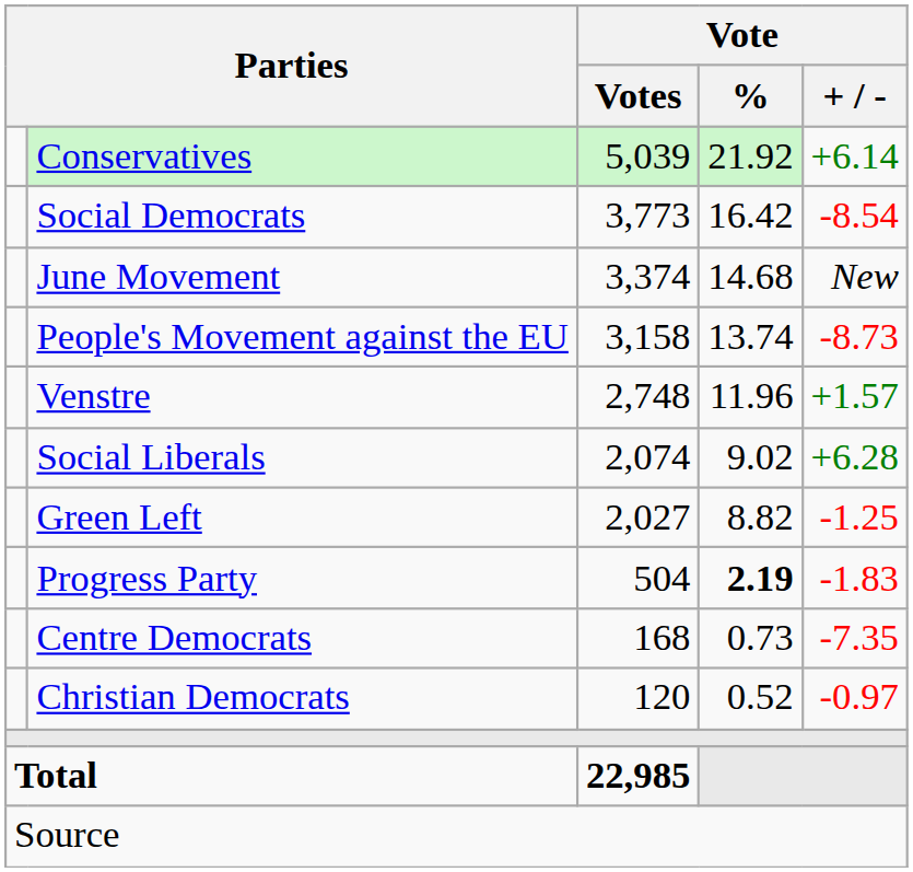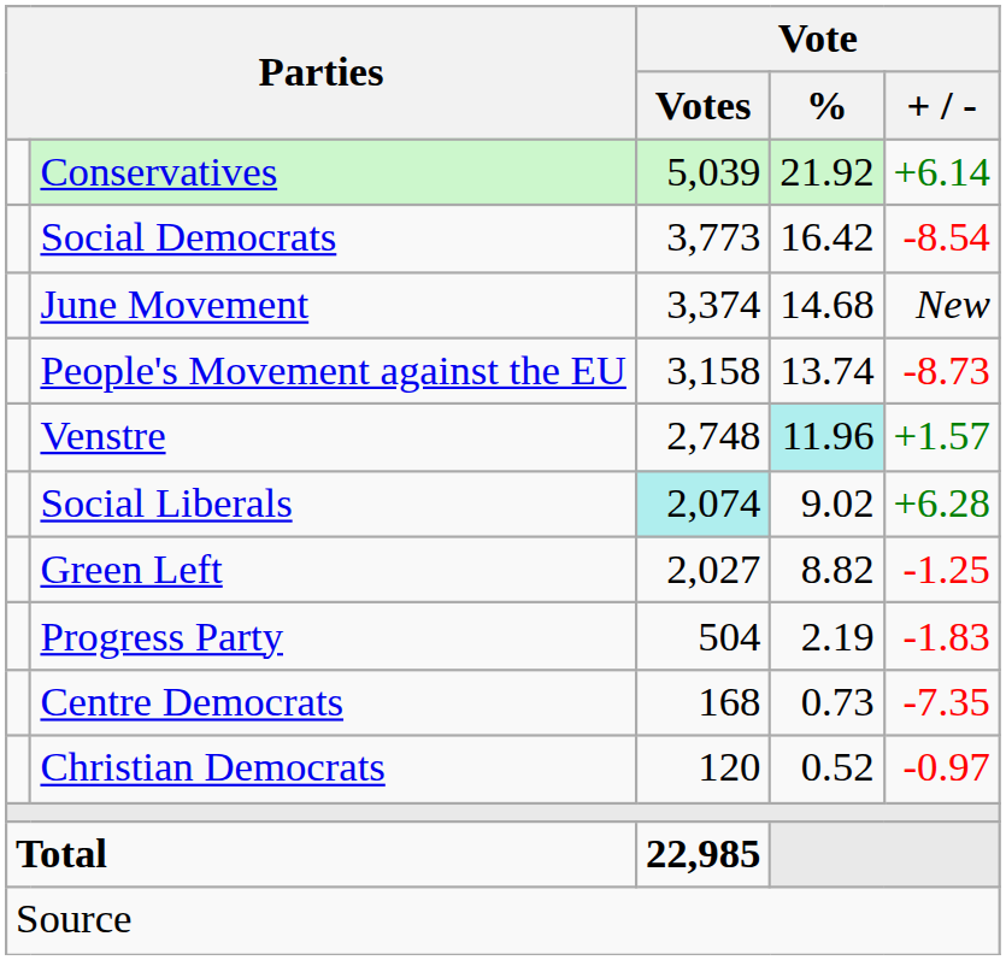Venstre | Vote / %: no background -> paleturquoise background
Social Liberals | Vote / Votes: no background -> paleturquoise background
Progress Party | Vote / %: bold -> normal
